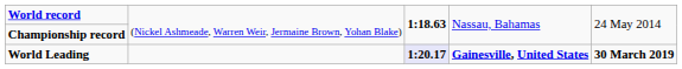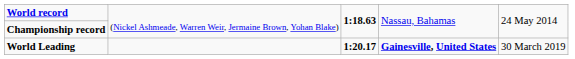World Leading | column 3: lavender background -> no background
World Leading | column 5: bold -> normal
